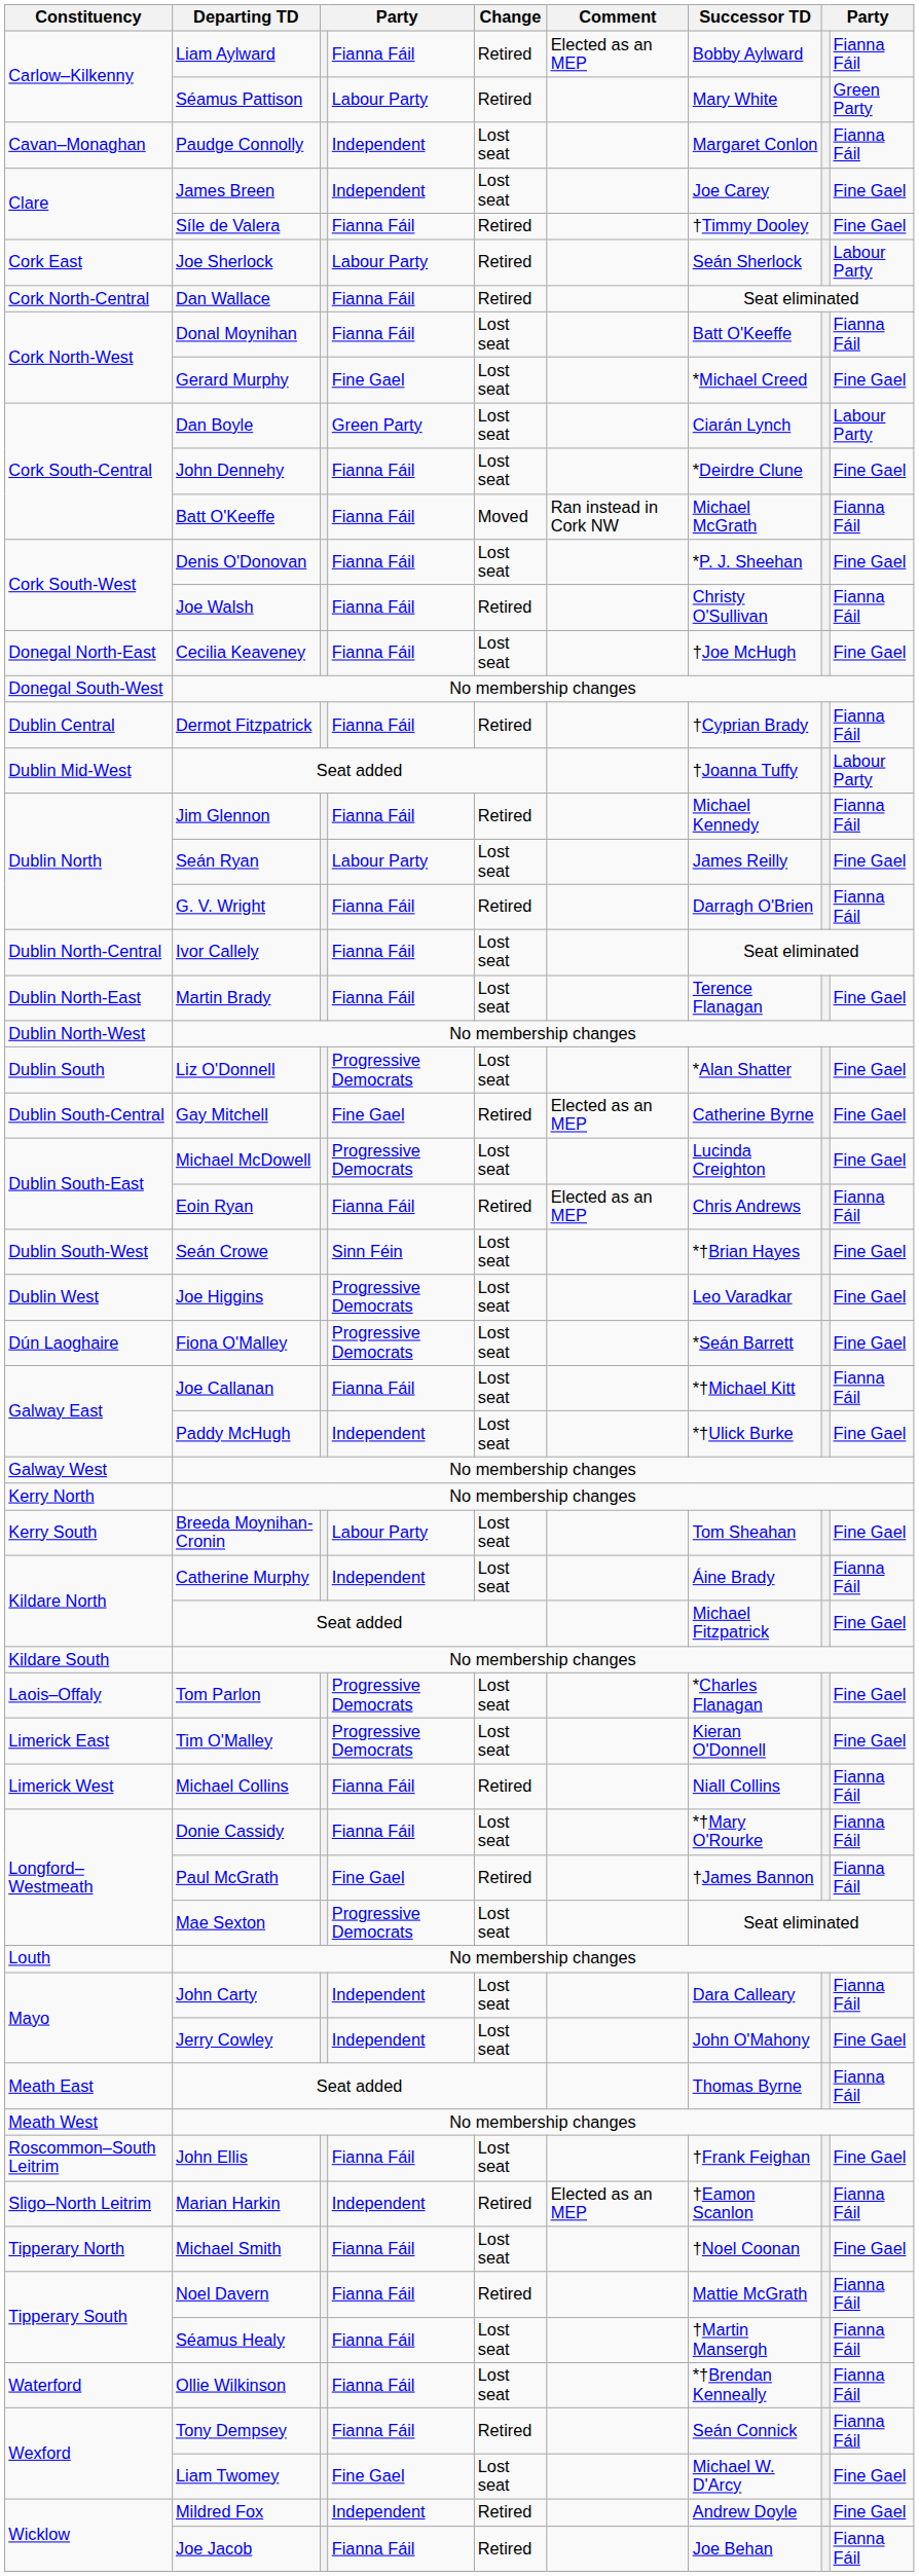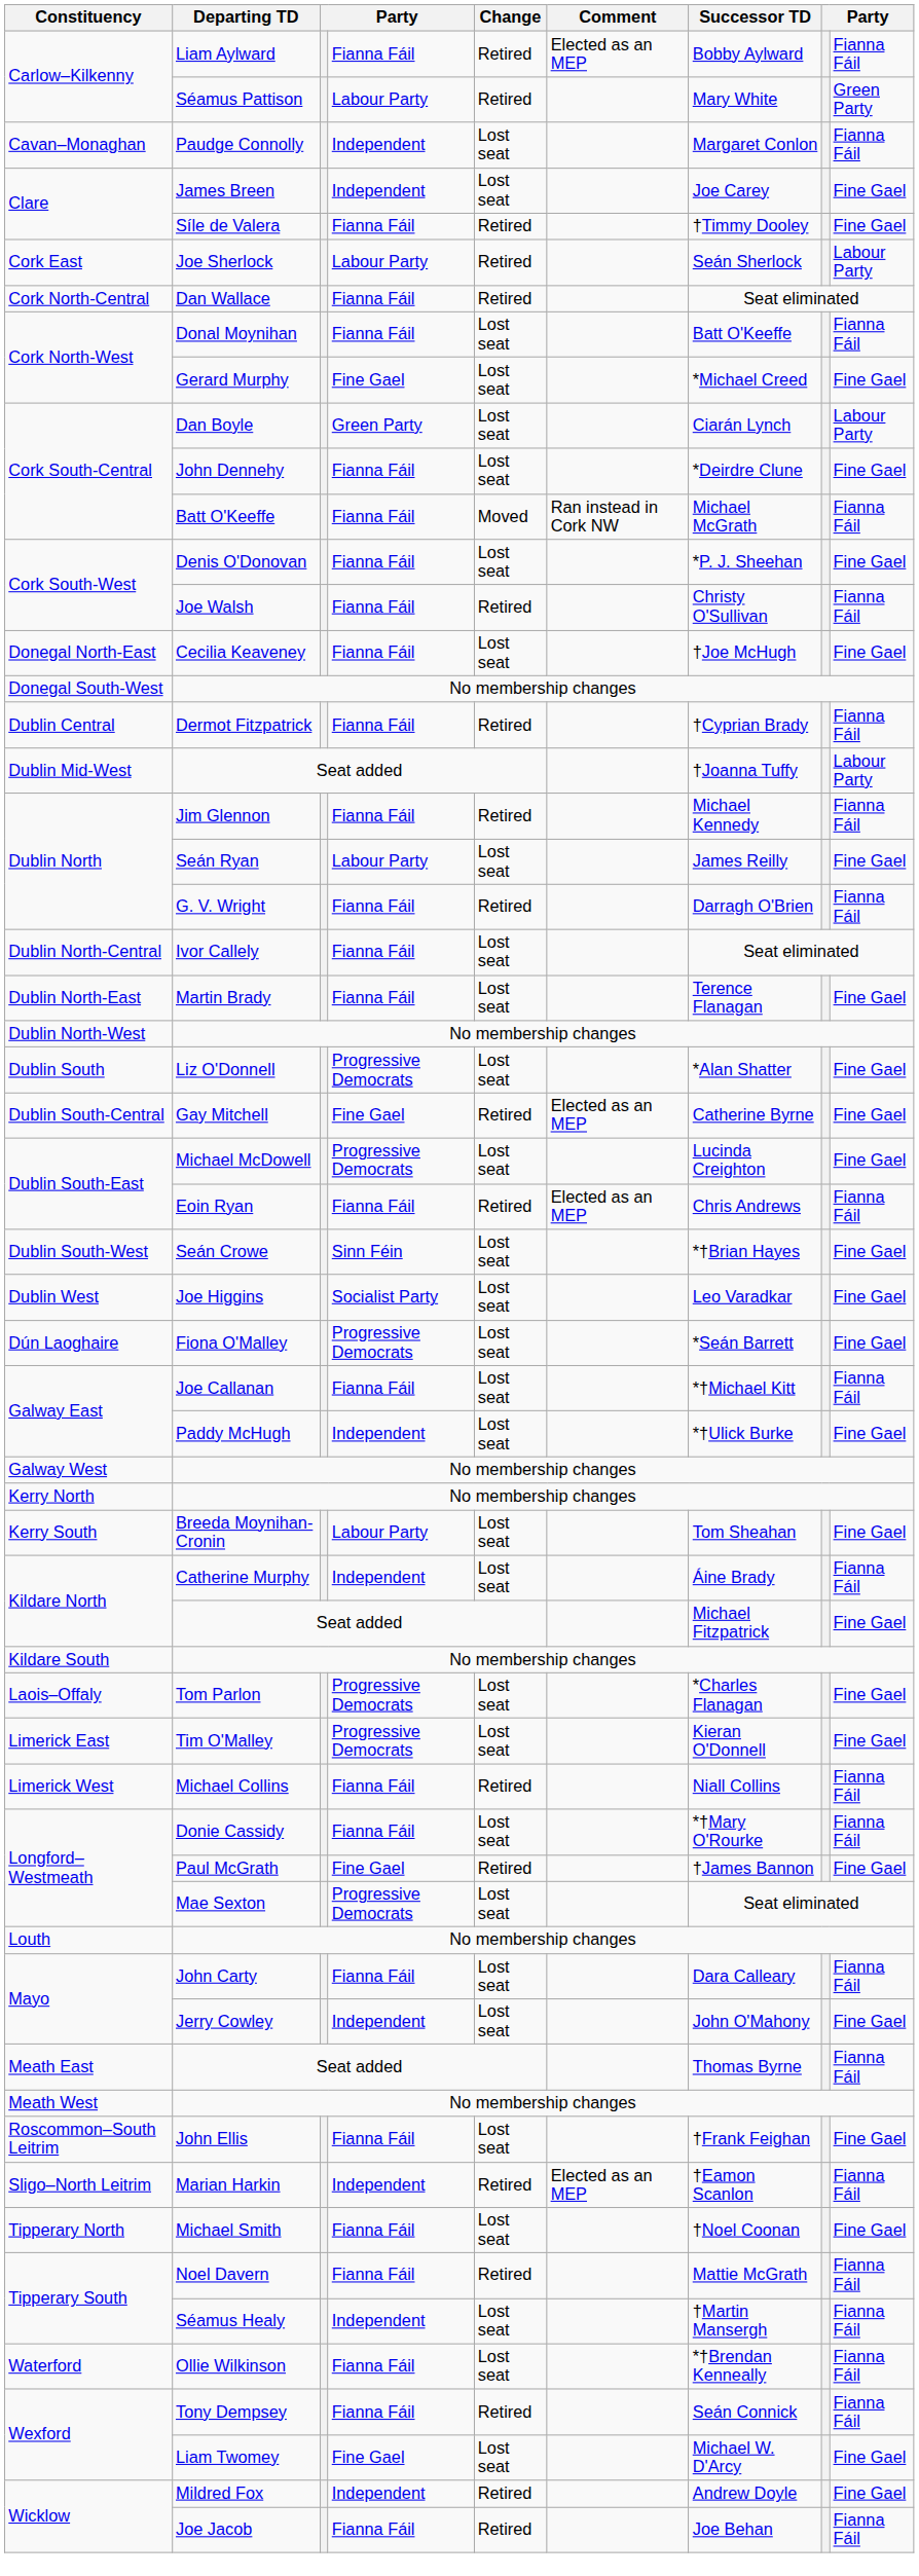Joe Higgins | column 4: Progressive Democrats -> Socialist Party
Paul McGrath | column 9: Fianna Fáil -> Fine Gael
John Carty | column 4: Independent -> Fianna Fáil
Séamus Healy | column 4: Fianna Fáil -> Independent
